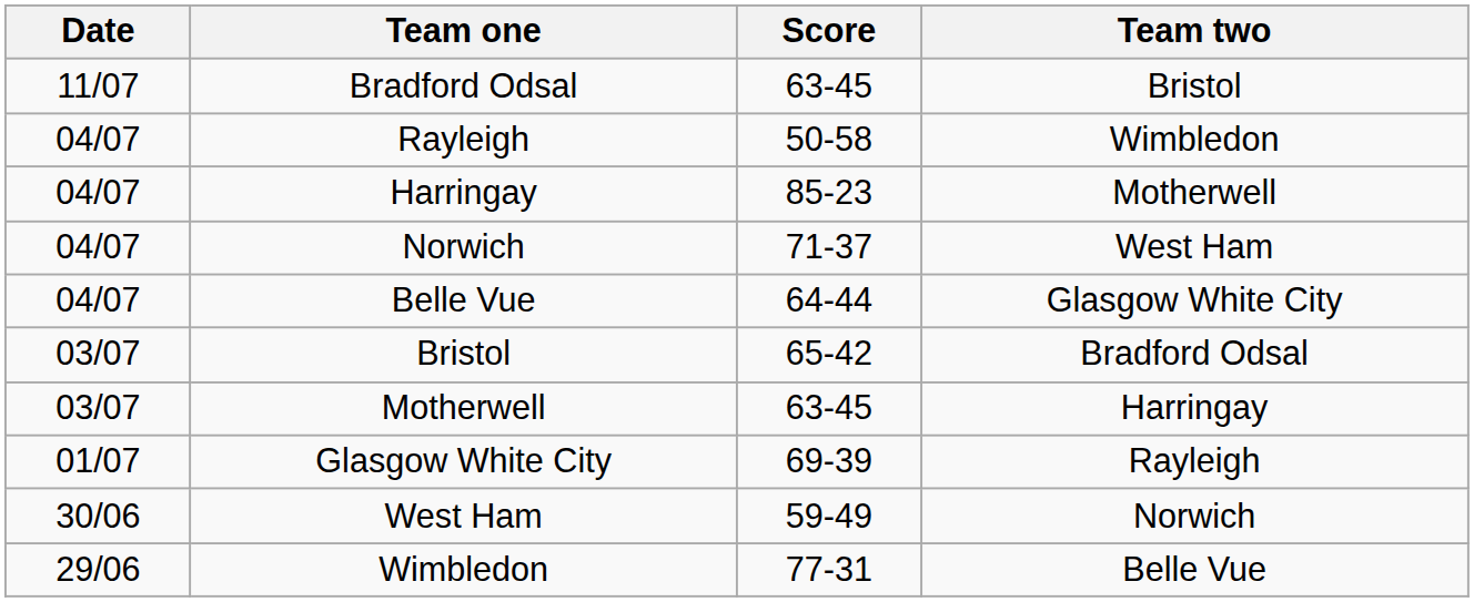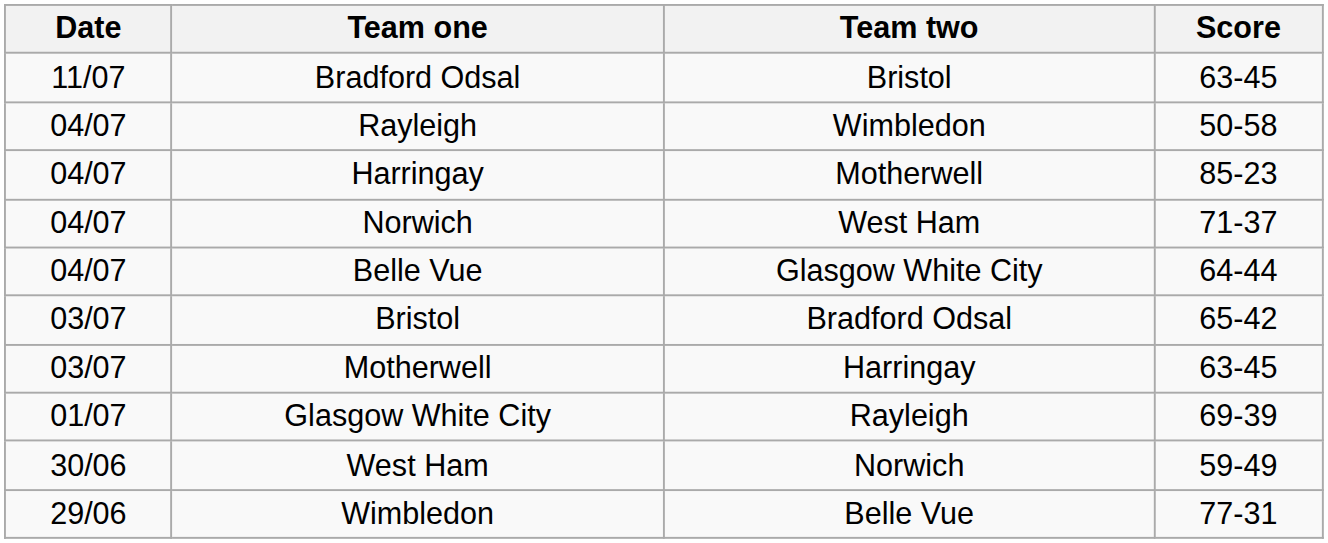columns swapped: Score <-> Team two
